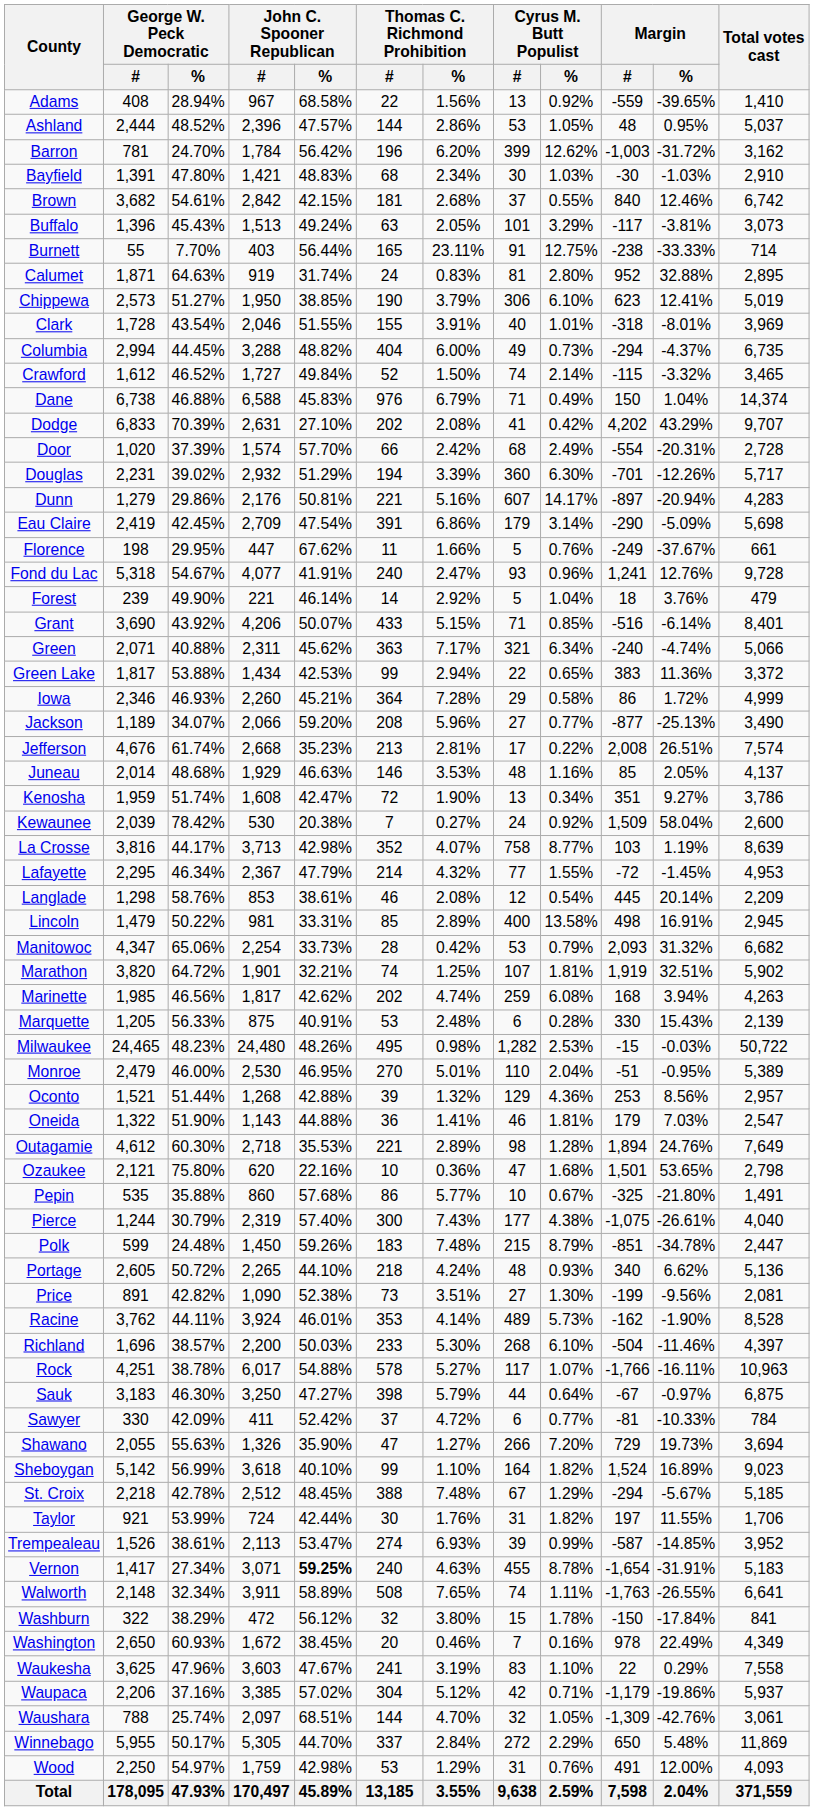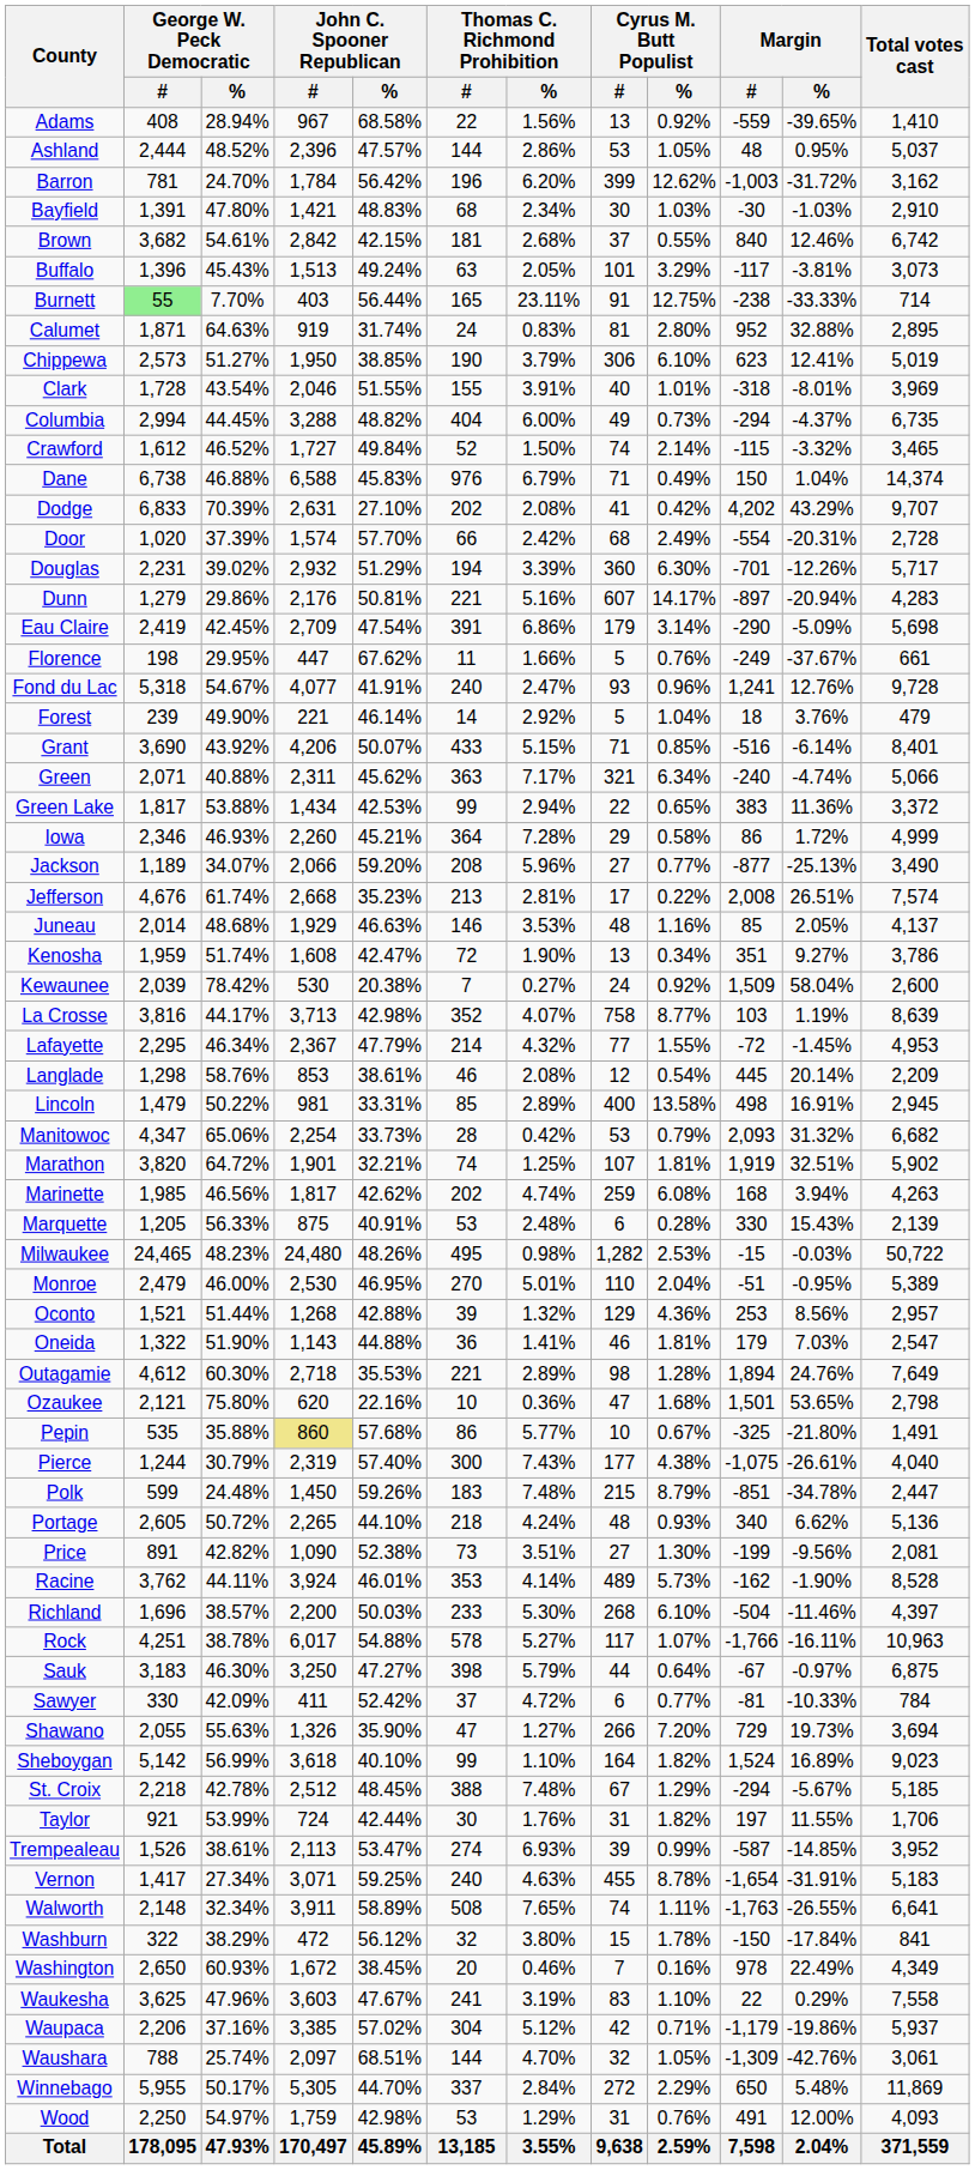Burnett | George W. Peck Democratic / #: no background -> lightgreen background
Pepin | John C. Spooner Republican / #: no background -> khaki background
Vernon | John C. Spooner Republican / %: bold -> normal
